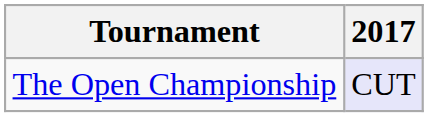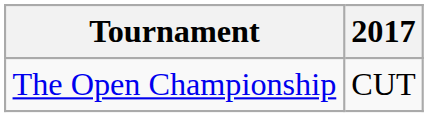The Open Championship | 2017: lavender background -> no background
